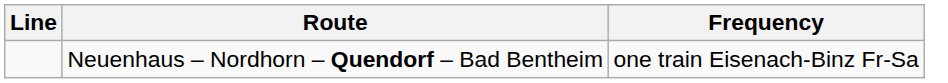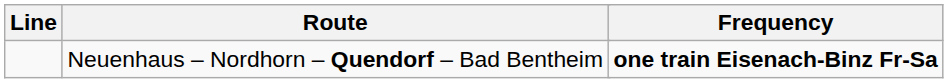Neuenhaus – Nordhorn – Quendorf – Bad Bentheim | Frequency: normal -> bold
